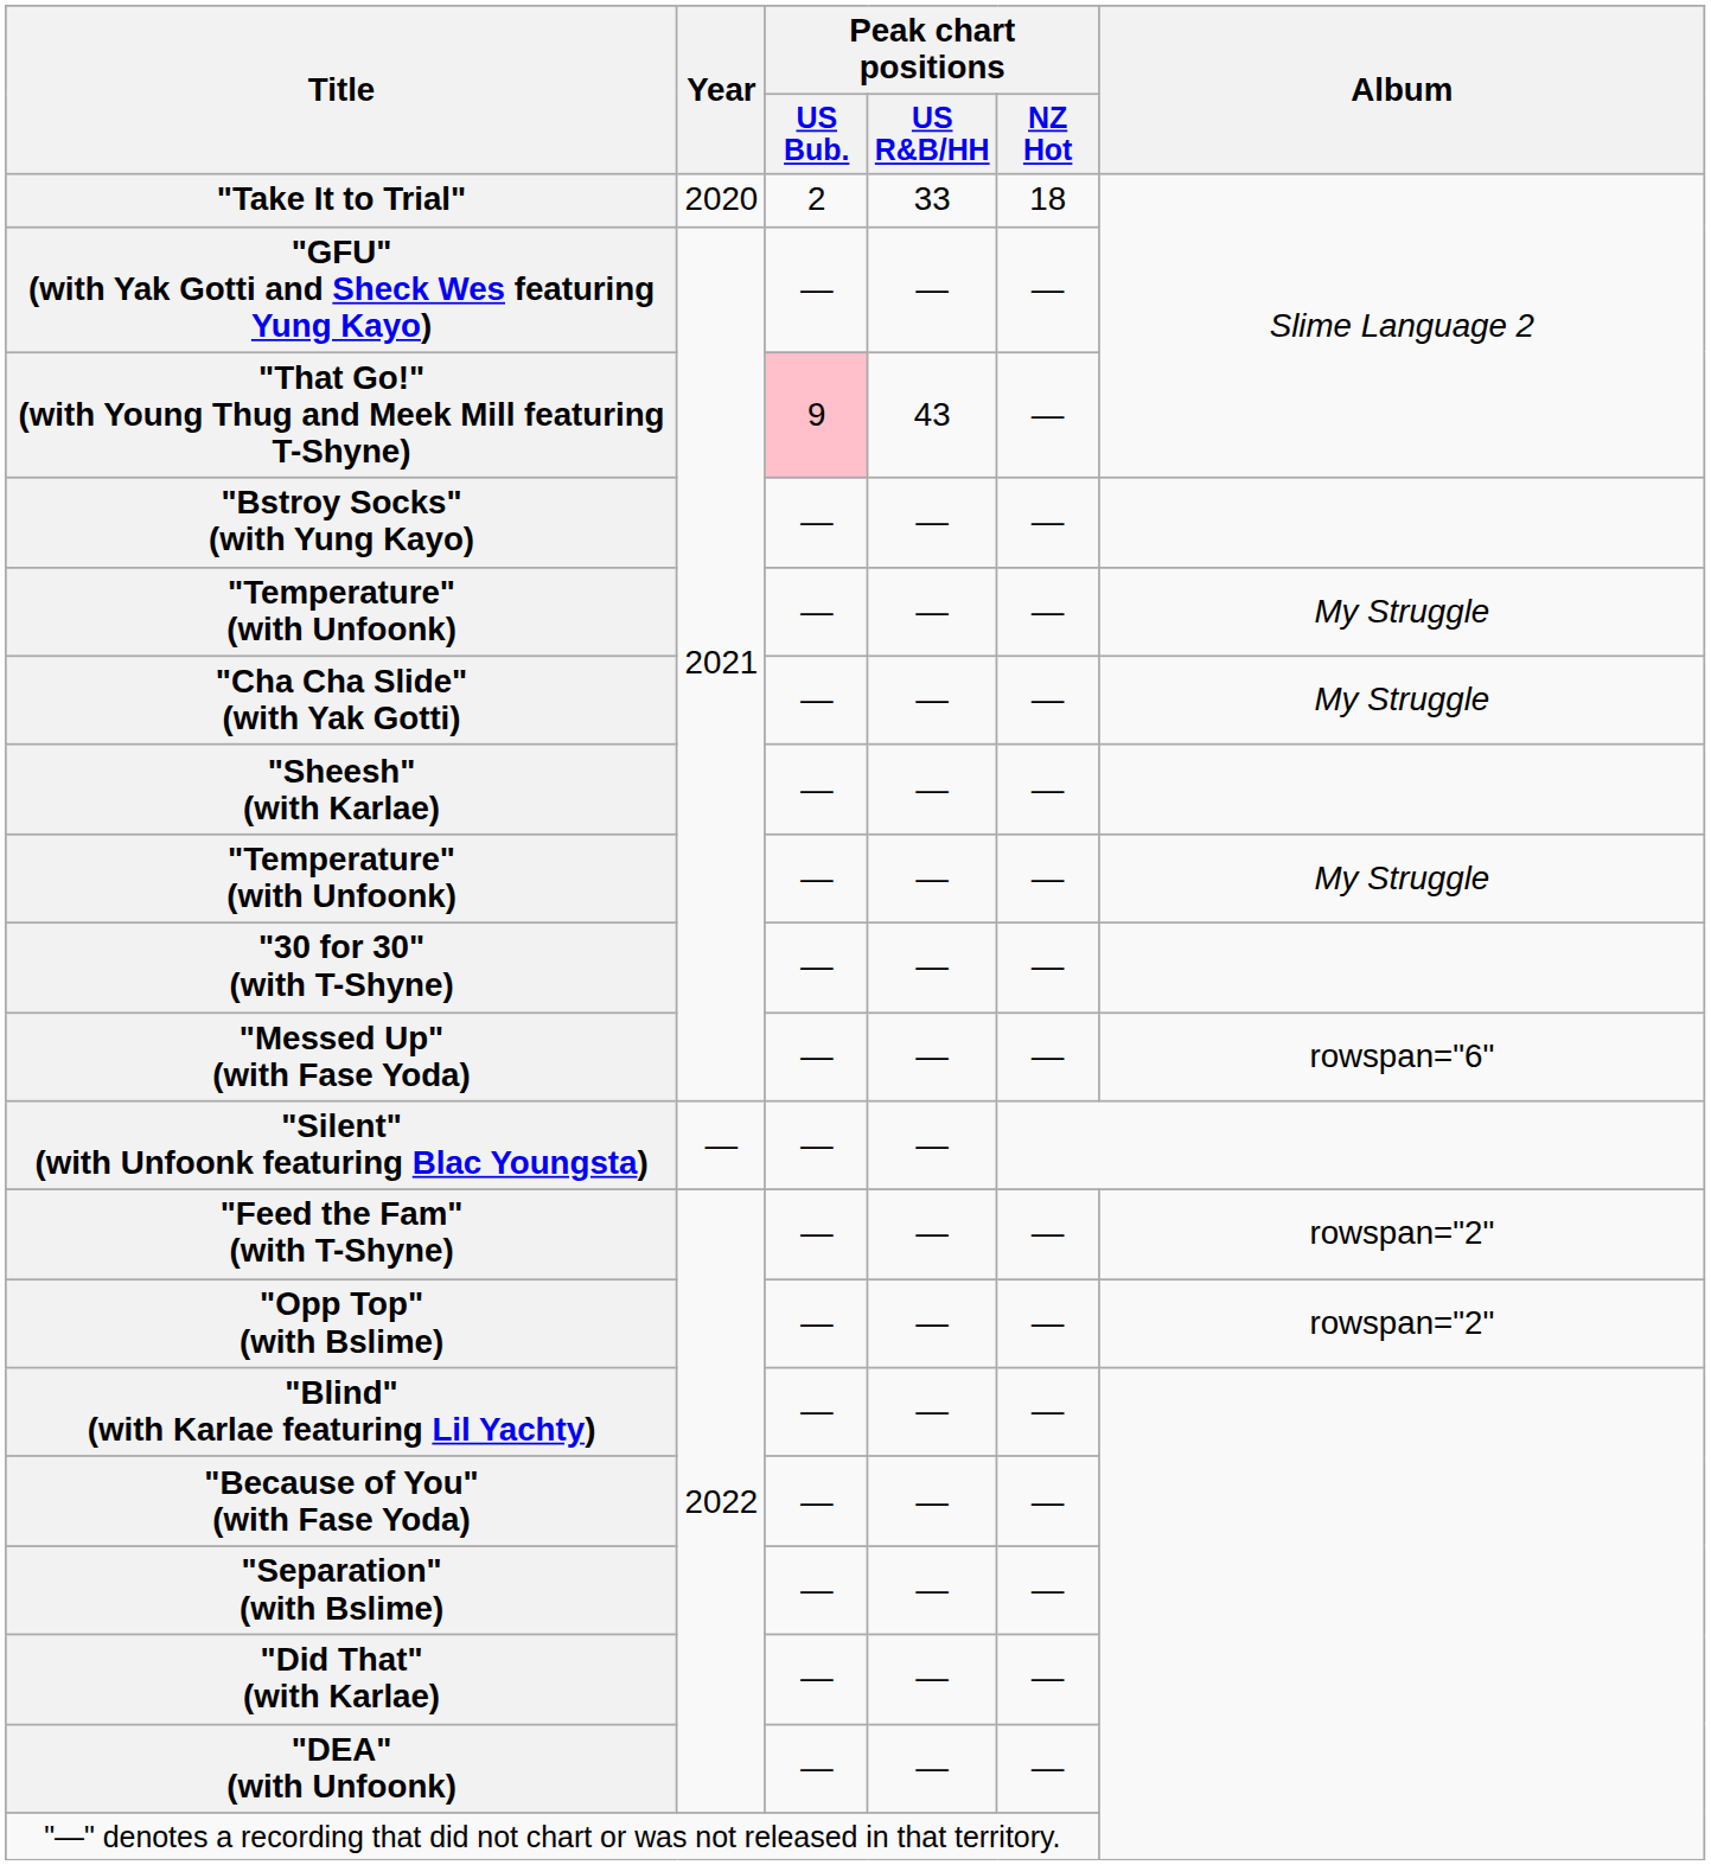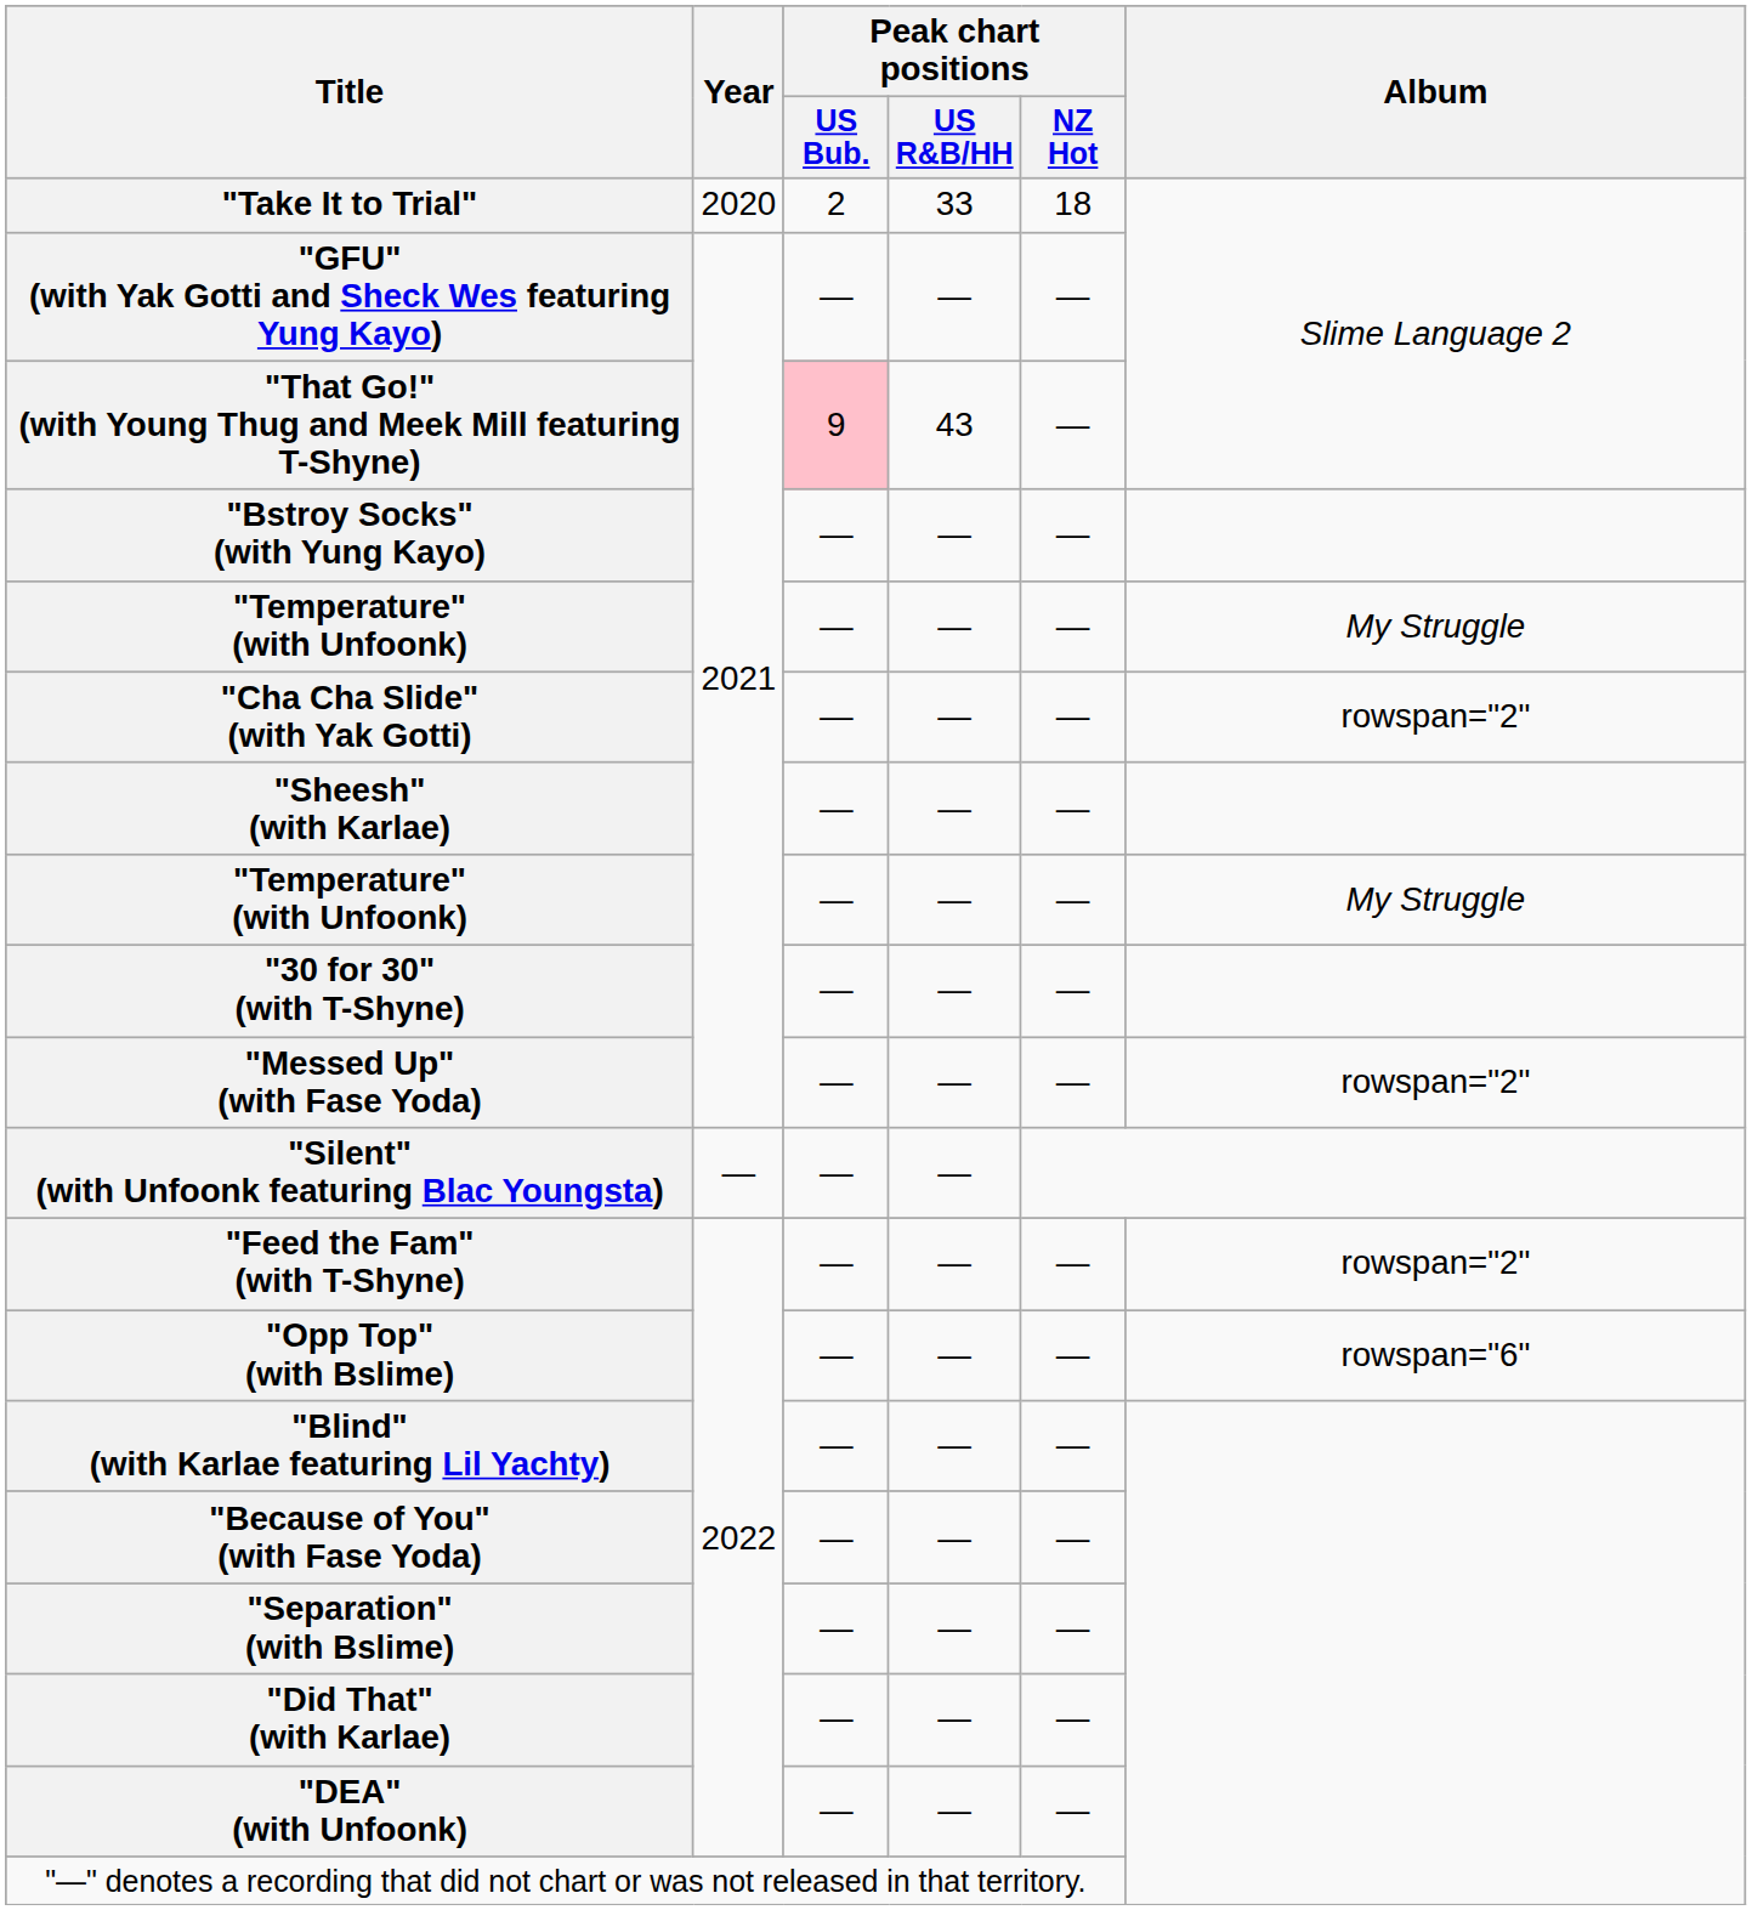"Cha Cha Slide" (with Yak Gotti) | Album: My Struggle -> rowspan="2"
"Messed Up" (with Fase Yoda) | Album: rowspan="6" -> rowspan="2"
"Opp Top" (with Bslime) | Album: rowspan="2" -> rowspan="6"
